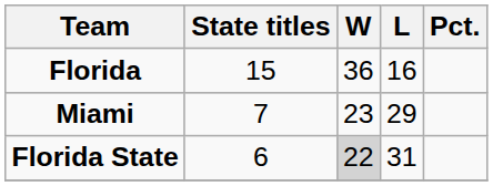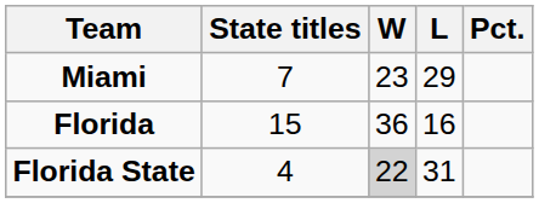rows swapped: Florida <-> Miami
Florida State | State titles: 6 -> 4
